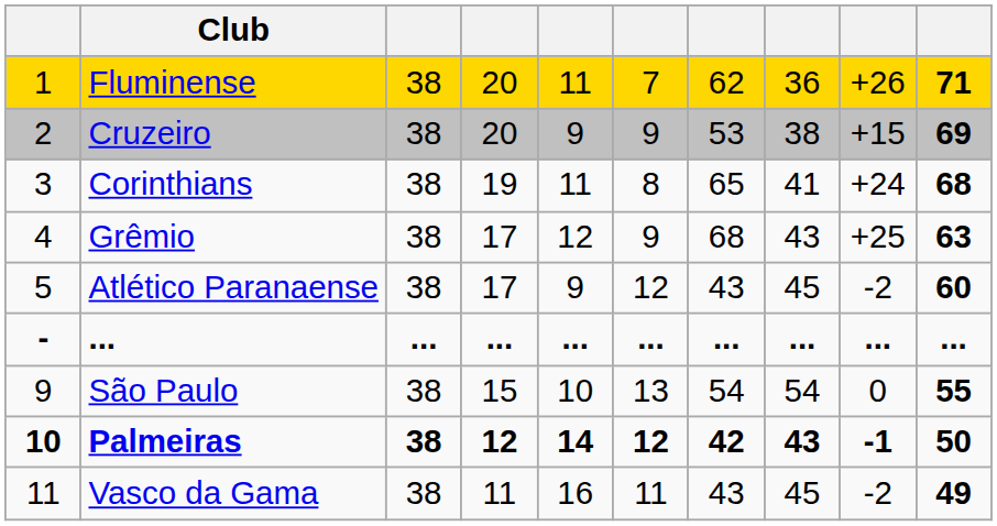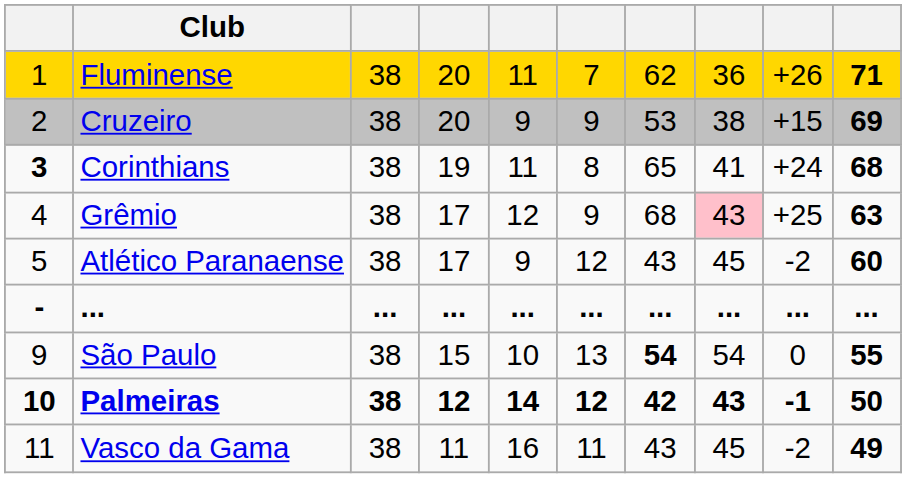Corinthians | column 1: normal -> bold
Grêmio | column 8: no background -> pink background
São Paulo | column 7: normal -> bold
